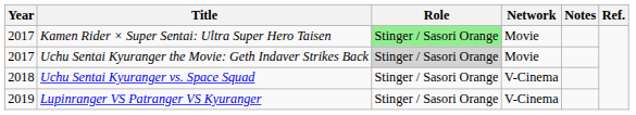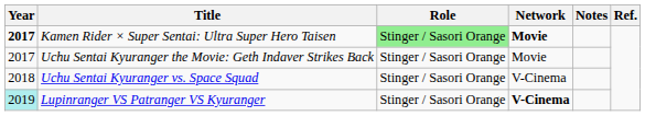Kamen Rider × Super Sentai: Ultra Super Hero Taisen | Year: normal -> bold
Kamen Rider × Super Sentai: Ultra Super Hero Taisen | Network: normal -> bold
Uchu Sentai Kyuranger the Movie: Geth Indaver Strikes Back | Role: lightgrey background -> no background
Lupinranger VS Patranger VS Kyuranger | Year: no background -> paleturquoise background
Lupinranger VS Patranger VS Kyuranger | Network: normal -> bold
